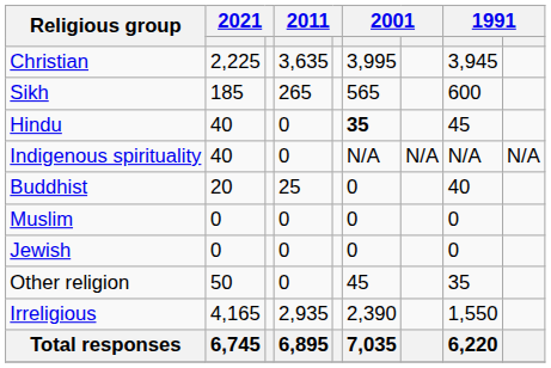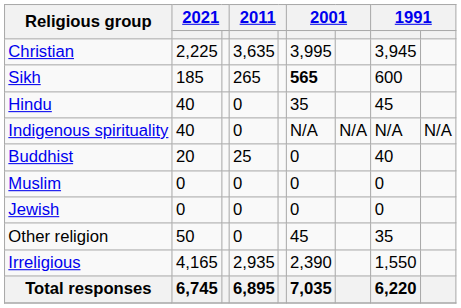Sikh | column 6: normal -> bold
Hindu | column 6: bold -> normal
